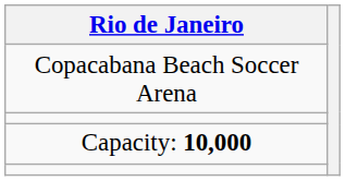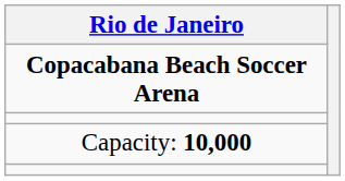row 2 | Rio de Janeiro: normal -> bold
